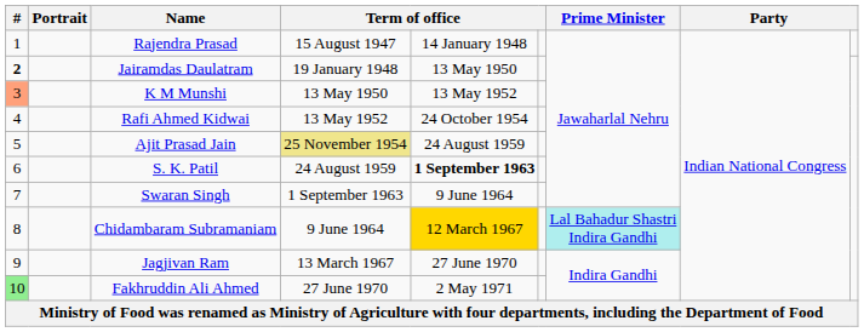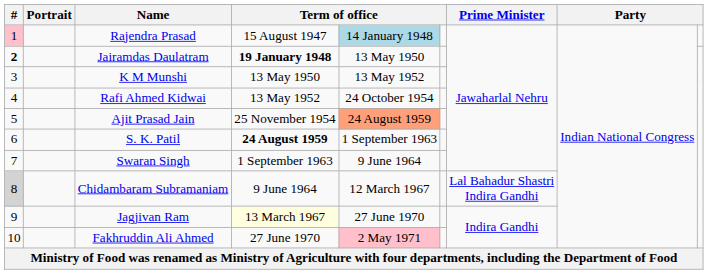Rajendra Prasad | #: no background -> pink background
Rajendra Prasad | column 5: no background -> lightblue background
Jairamdas Daulatram | column 4: normal -> bold
K M Munshi | #: lightsalmon background -> no background
Ajit Prasad Jain | column 4: khaki background -> no background
Ajit Prasad Jain | column 5: no background -> lightsalmon background
S. K. Patil | column 4: normal -> bold
S. K. Patil | column 5: bold -> normal
Chidambaram Subramaniam | #: no background -> lightgrey background
Chidambaram Subramaniam | column 5: gold background -> no background
Chidambaram Subramaniam | Prime Minister: paleturquoise background -> no background
Jagjivan Ram | column 4: no background -> lightyellow background
Fakhruddin Ali Ahmed | #: lightgreen background -> no background
Fakhruddin Ali Ahmed | column 5: no background -> pink background
